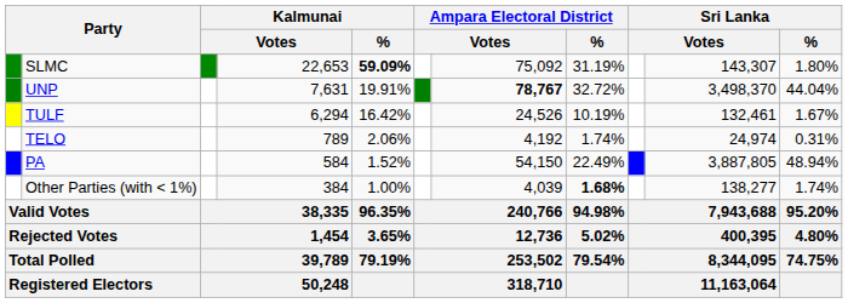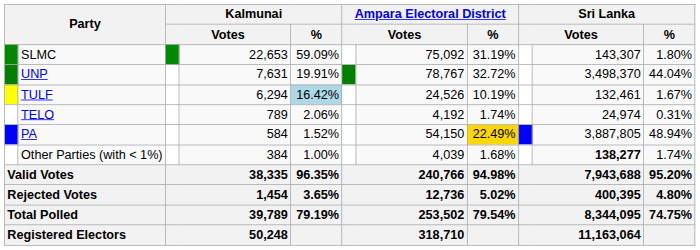SLMC | Kalmunai / %: bold -> normal
UNP | column 7: bold -> normal
TULF | Kalmunai / %: no background -> lightblue background
PA | Ampara Electoral District / %: no background -> gold background
Other Parties (with < 1%) | Ampara Electoral District / %: bold -> normal
Other Parties (with < 1%) | column 10: normal -> bold
